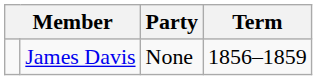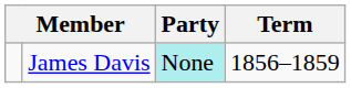James Davis | Party: no background -> paleturquoise background
